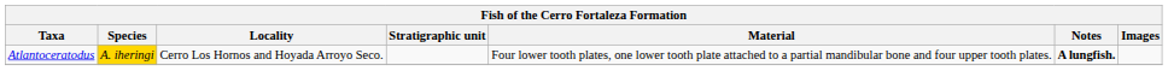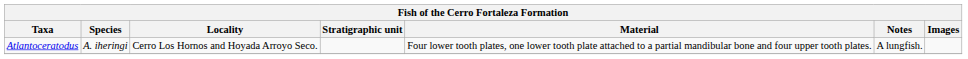Atlantoceratodus | Species: gold background -> no background
Atlantoceratodus | Notes: bold -> normal
